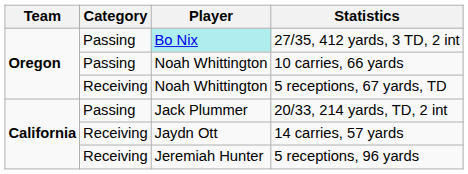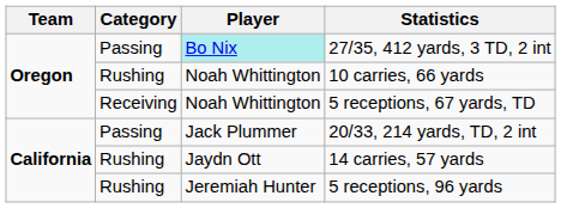10 carries, 66 yards | Category: Passing -> Rushing
14 carries, 57 yards | Category: Receiving -> Rushing
5 receptions, 96 yards | Category: Receiving -> Rushing
